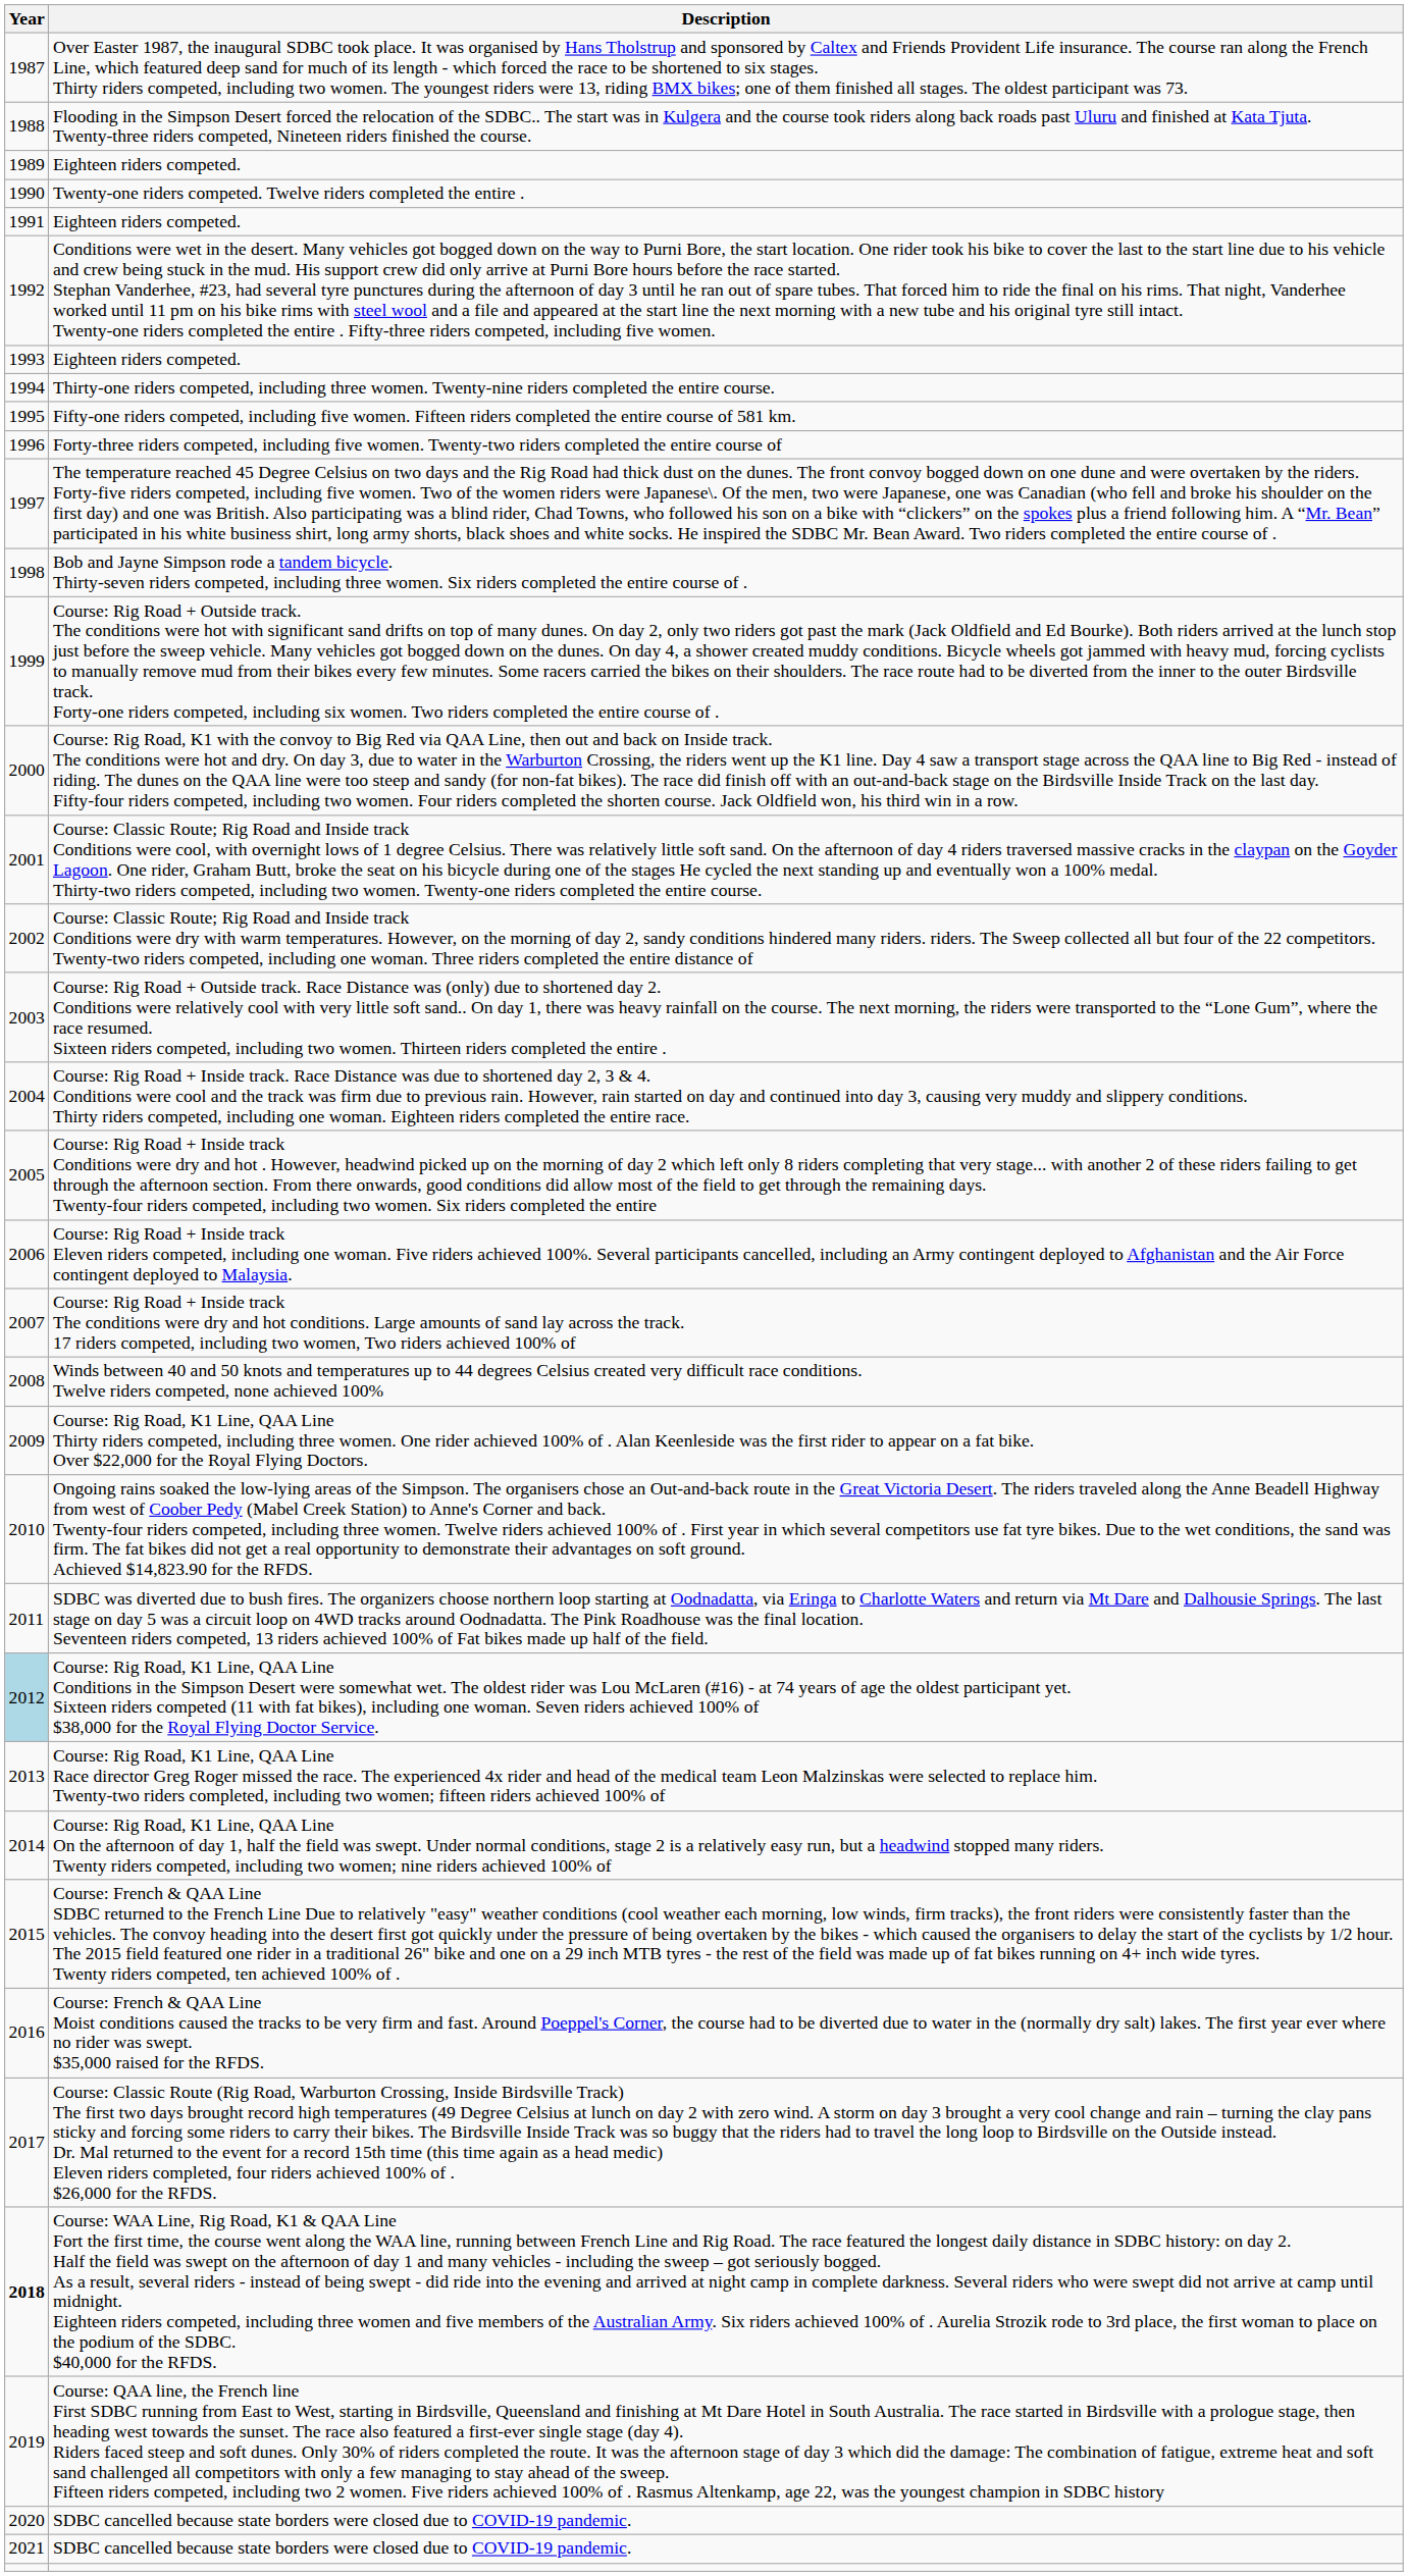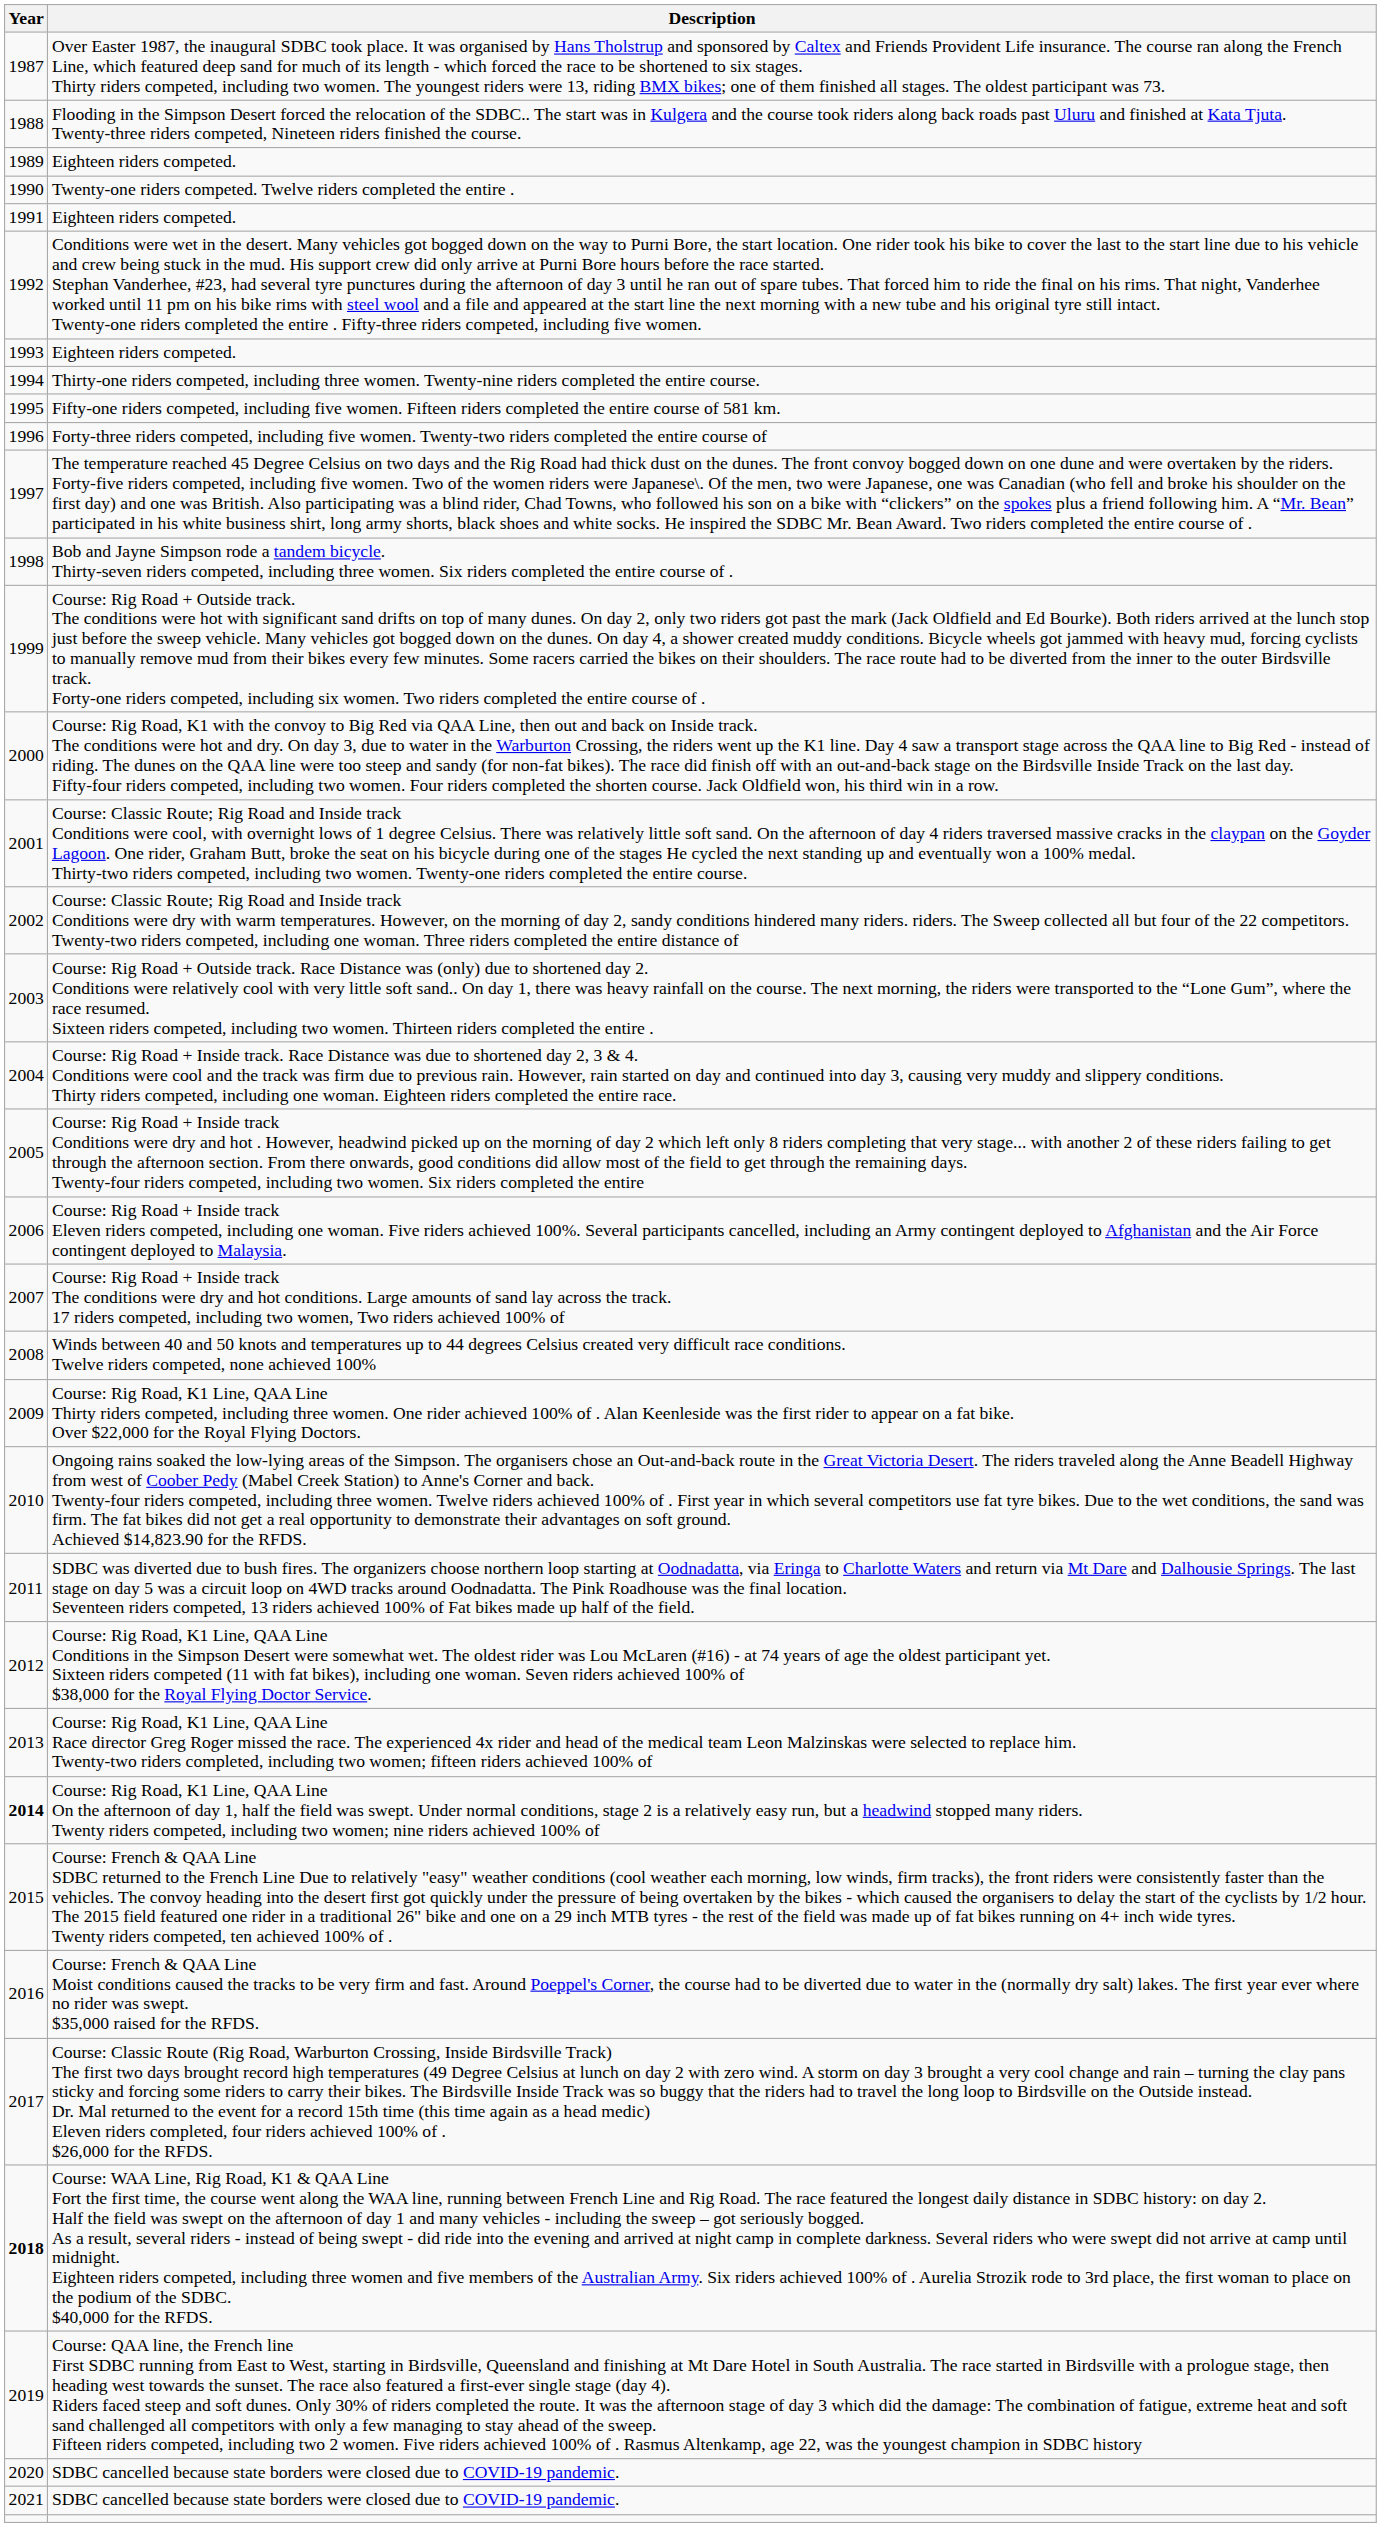row 27 | Year: lightblue background -> no background
row 29 | Year: normal -> bold
